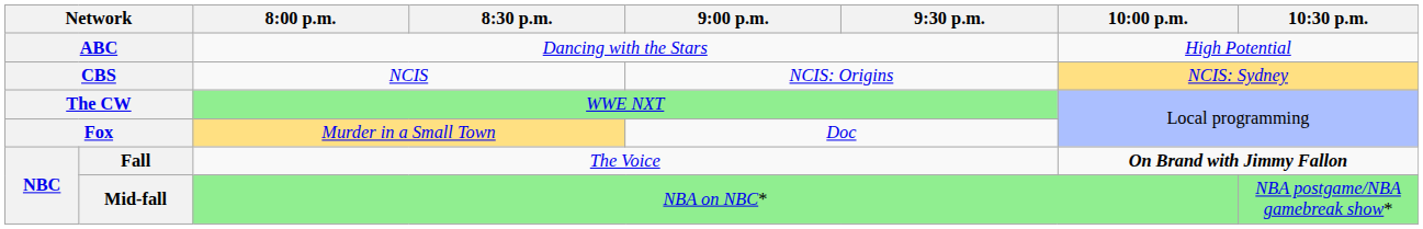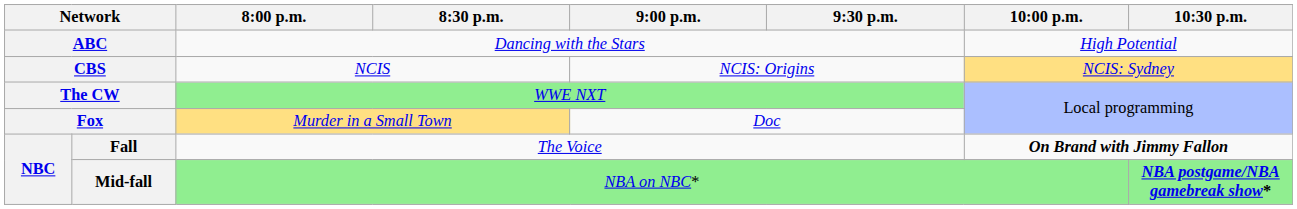Mid-fall | 10:30 p.m.: normal -> bold
